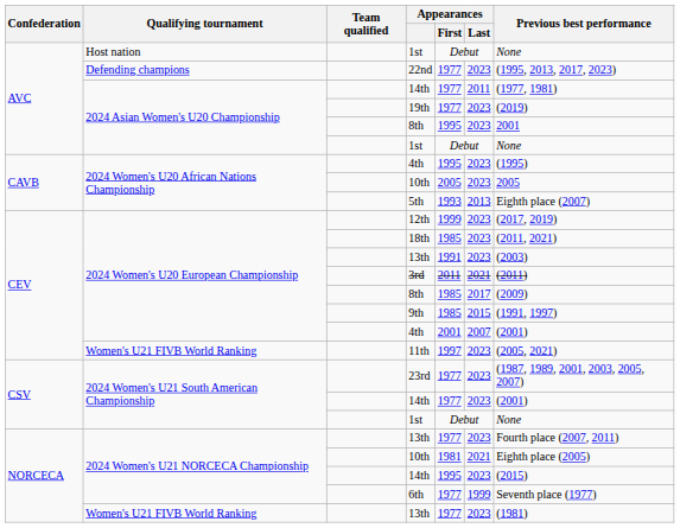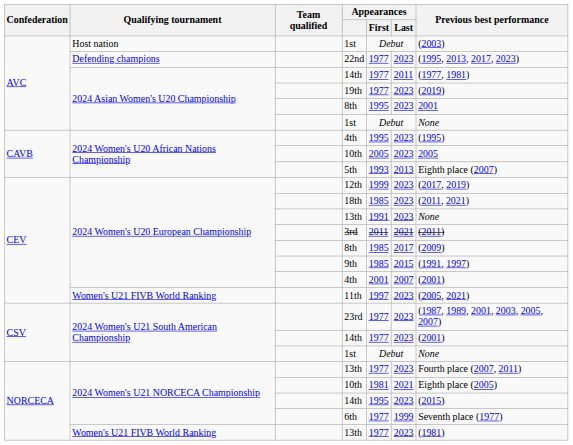Host nation / 1st | Previous best performance: None -> (2003)
2024 Women's U20 European Championship / 13th | Previous best performance: (2003) -> None
